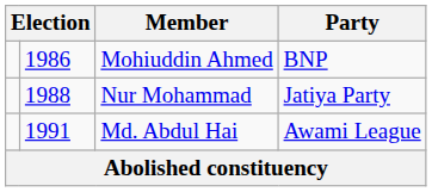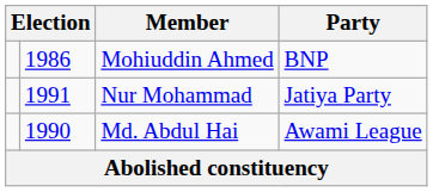Nur Mohammad | column 2: 1988 -> 1991
Md. Abdul Hai | column 2: 1991 -> 1990
